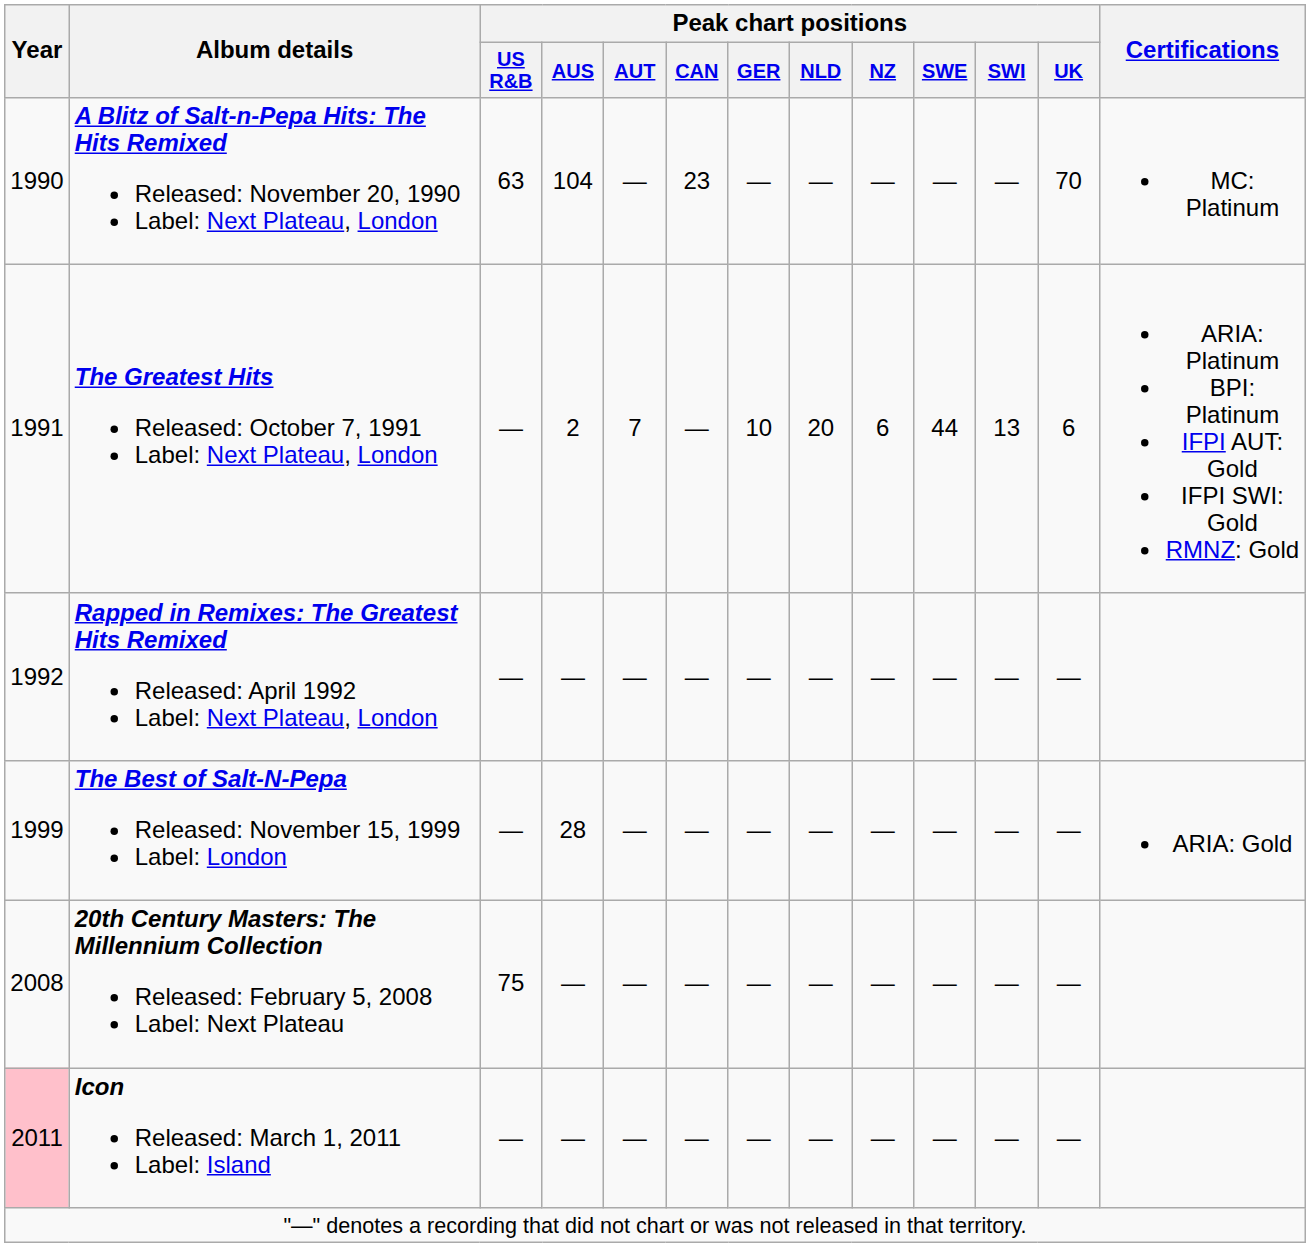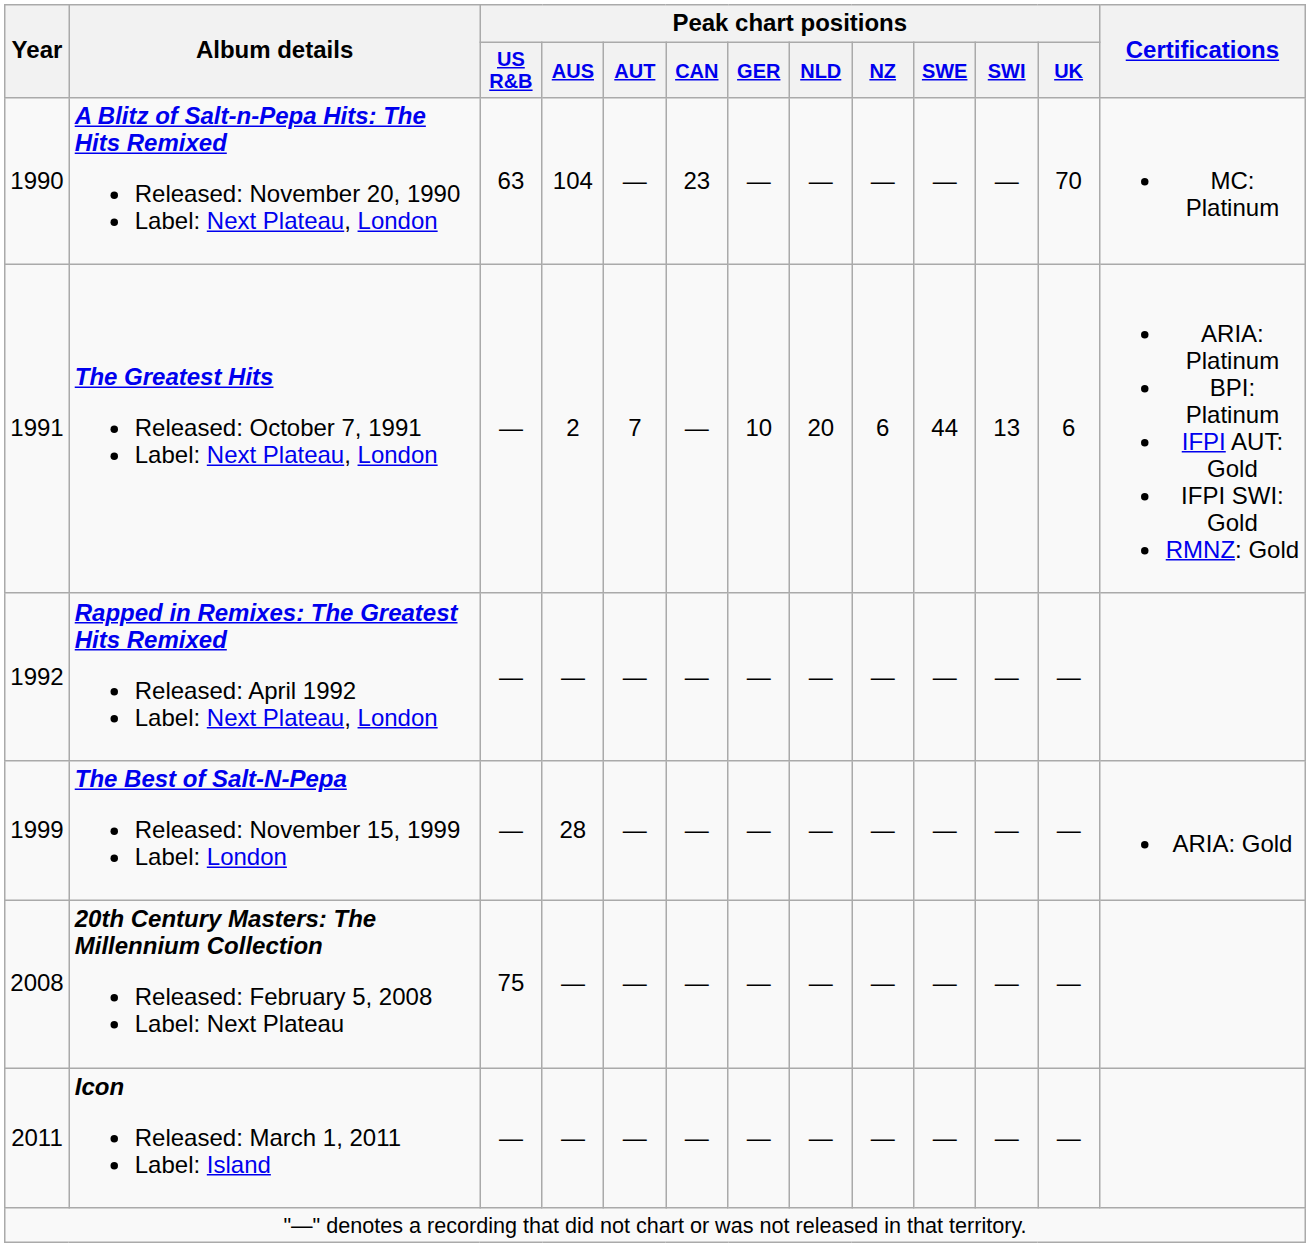Icon Released: March 1, 2011 Label: Island | Year: pink background -> no background
